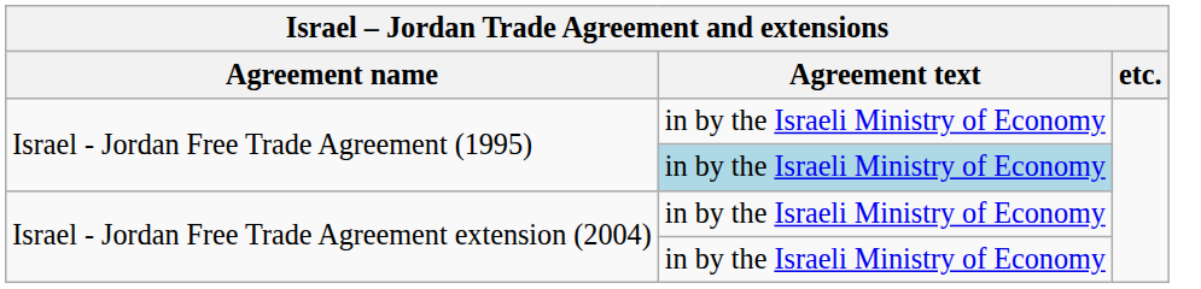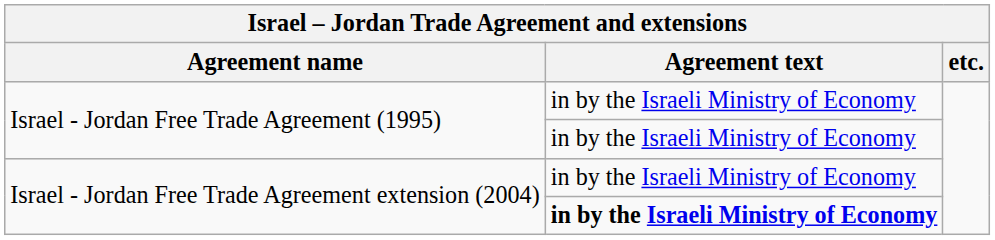row 4 | Agreement text: lightblue background -> no background
row 6 | Agreement text: normal -> bold
